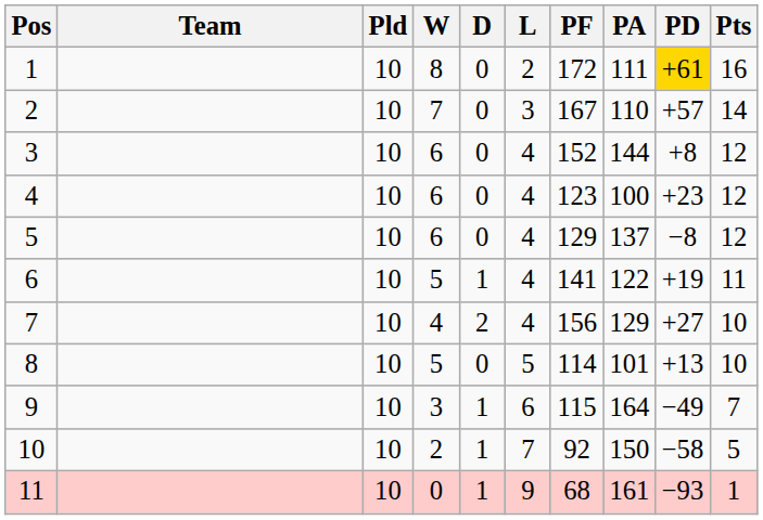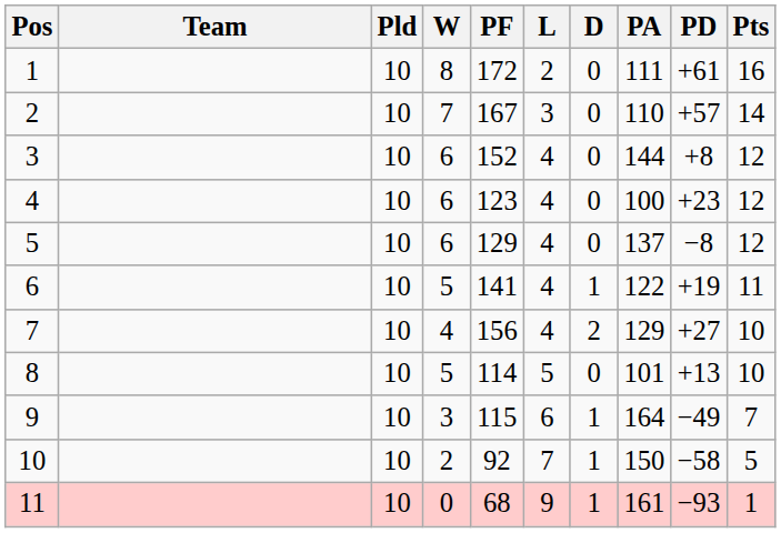columns swapped: D <-> PF
row 2 | PD: gold background -> no background
